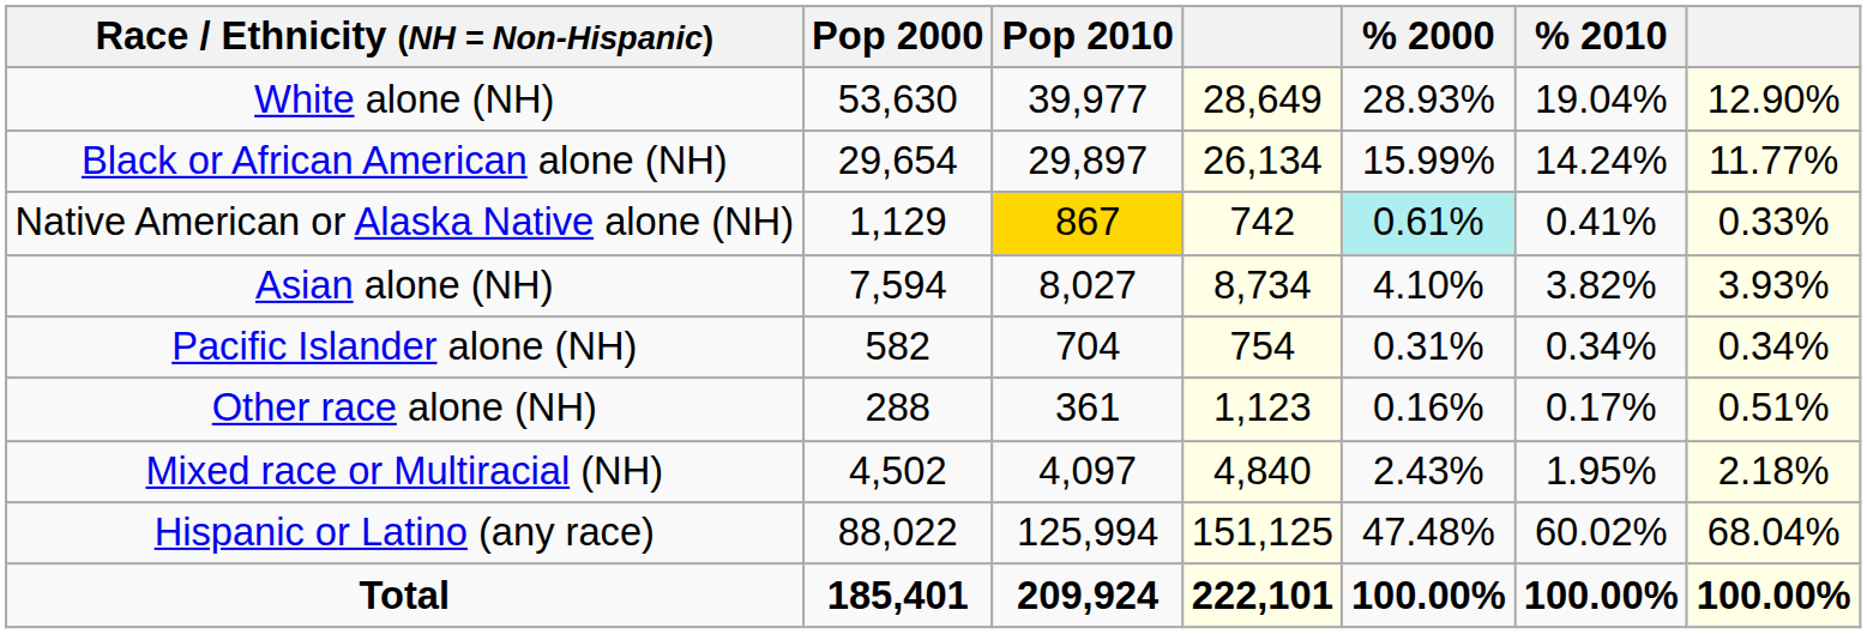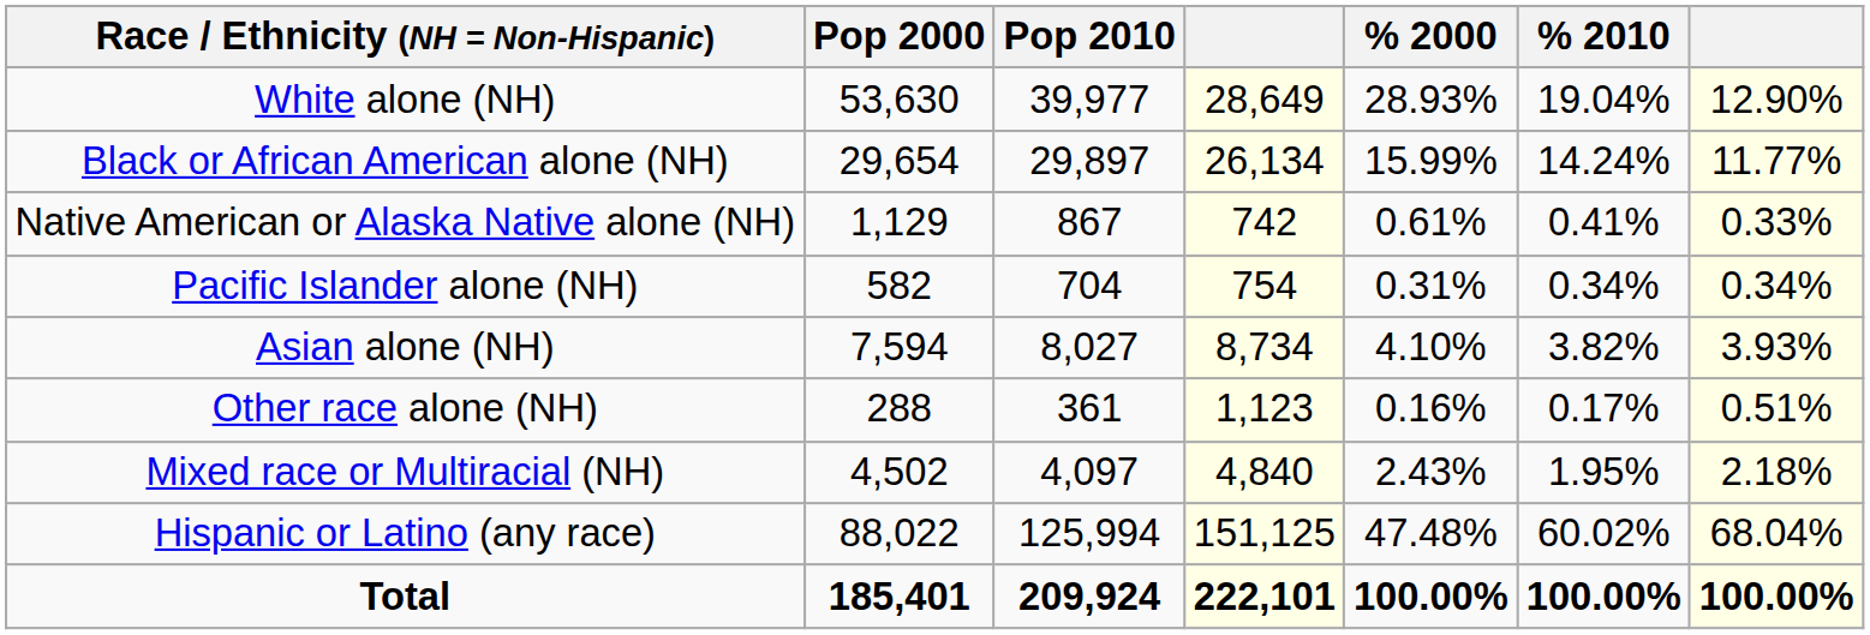Native American or Alaska Native alone (NH) | Pop 2010: gold background -> no background
Native American or Alaska Native alone (NH) | % 2000: paleturquoise background -> no background
rows swapped: Asian alone (NH) <-> Pacific Islander alone (NH)
